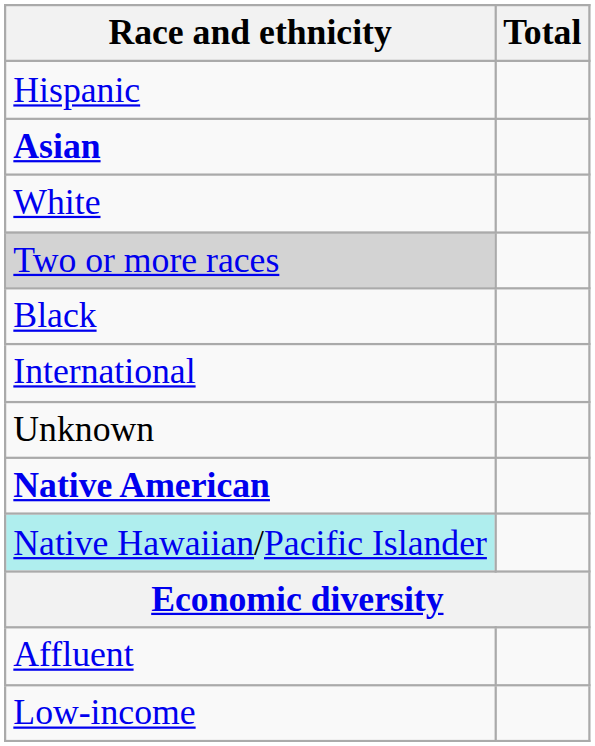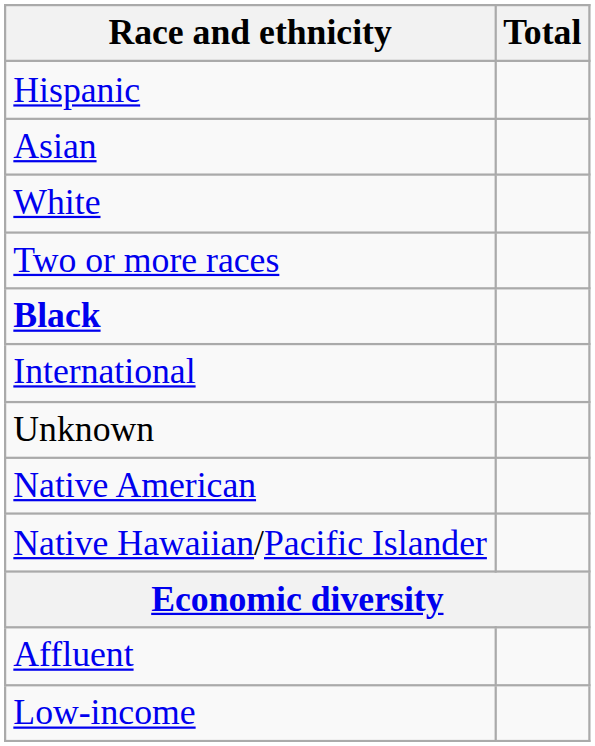Asian | Race and ethnicity: bold -> normal
Two or more races | Race and ethnicity: lightgrey background -> no background
Black | Race and ethnicity: normal -> bold
Native American | Race and ethnicity: bold -> normal
Native Hawaiian/Pacific Islander | Race and ethnicity: paleturquoise background -> no background
